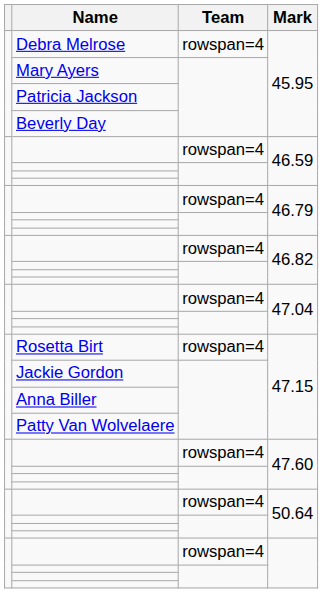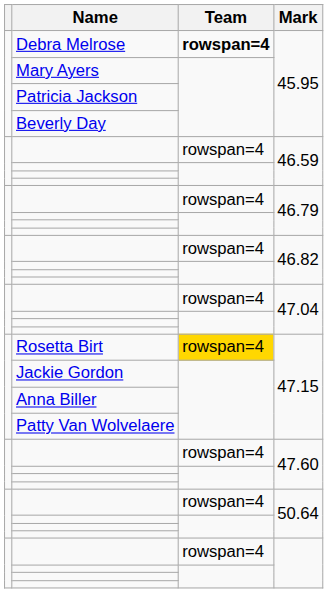Debra Melrose | Team: normal -> bold
Rosetta Birt | Team: no background -> gold background
